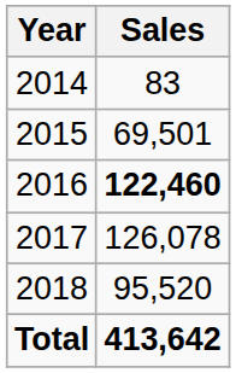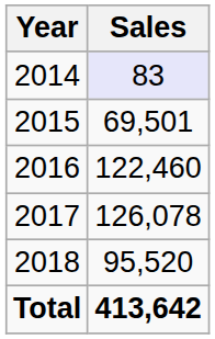2014 | Sales: no background -> lavender background
2016 | Sales: bold -> normal
